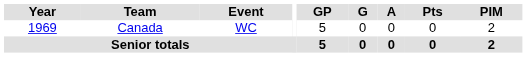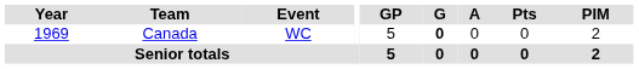Canada | G: normal -> bold
